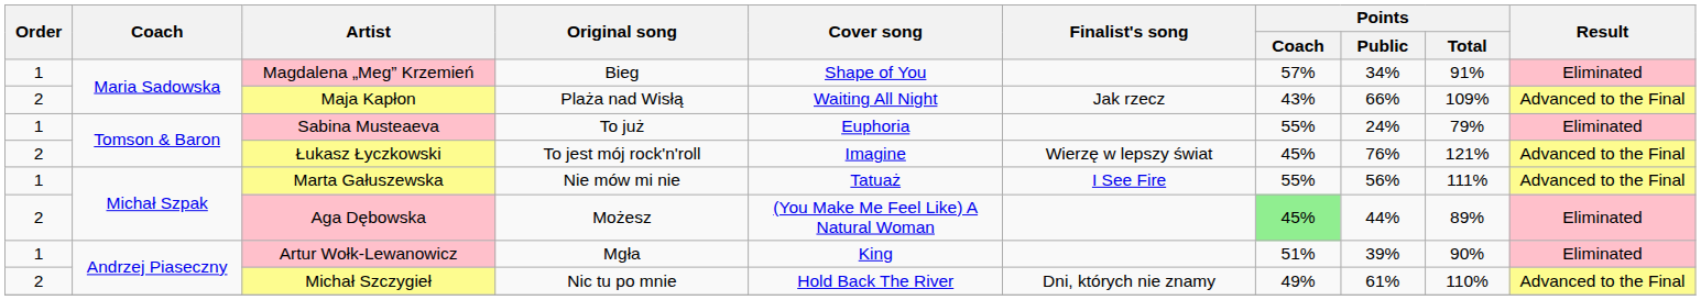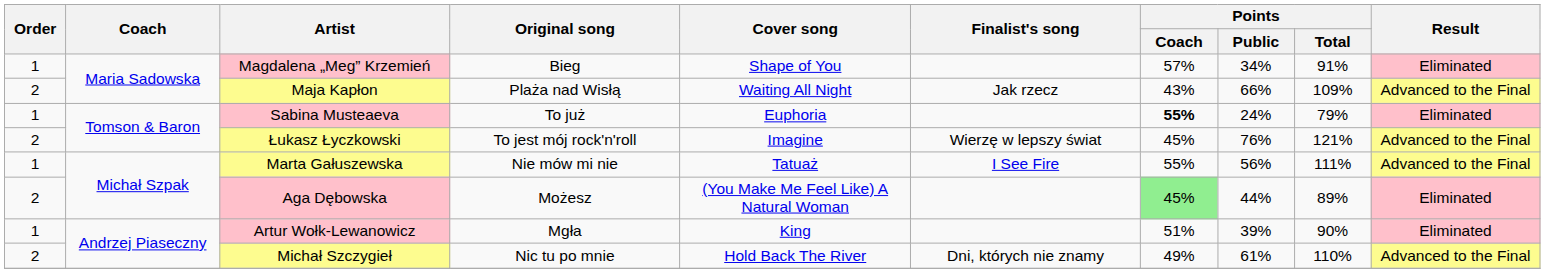Sabina Musteaeva | Points / Coach: normal -> bold
